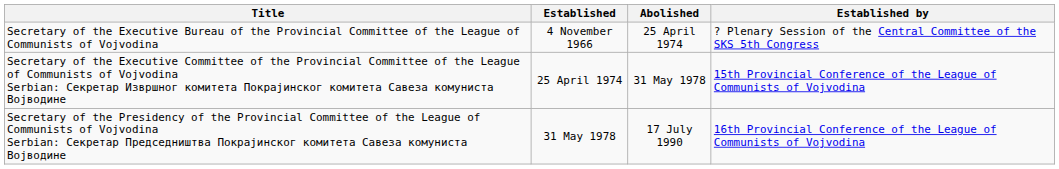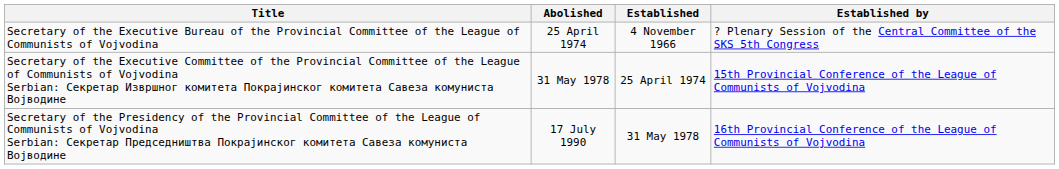columns swapped: Established <-> Abolished
